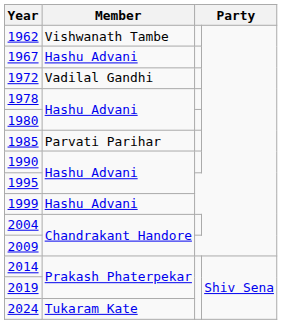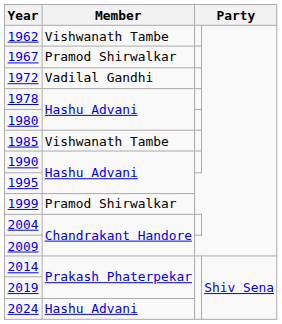1967 | Member: Hashu Advani -> Pramod Shirwalkar
1985 | Member: Parvati Parihar -> Vishwanath Tambe
1999 | Member: Hashu Advani -> Pramod Shirwalkar
2024 | Member: Tukaram Kate -> Hashu Advani
